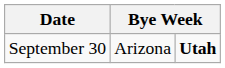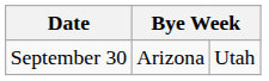September 30 | column 3: bold -> normal
